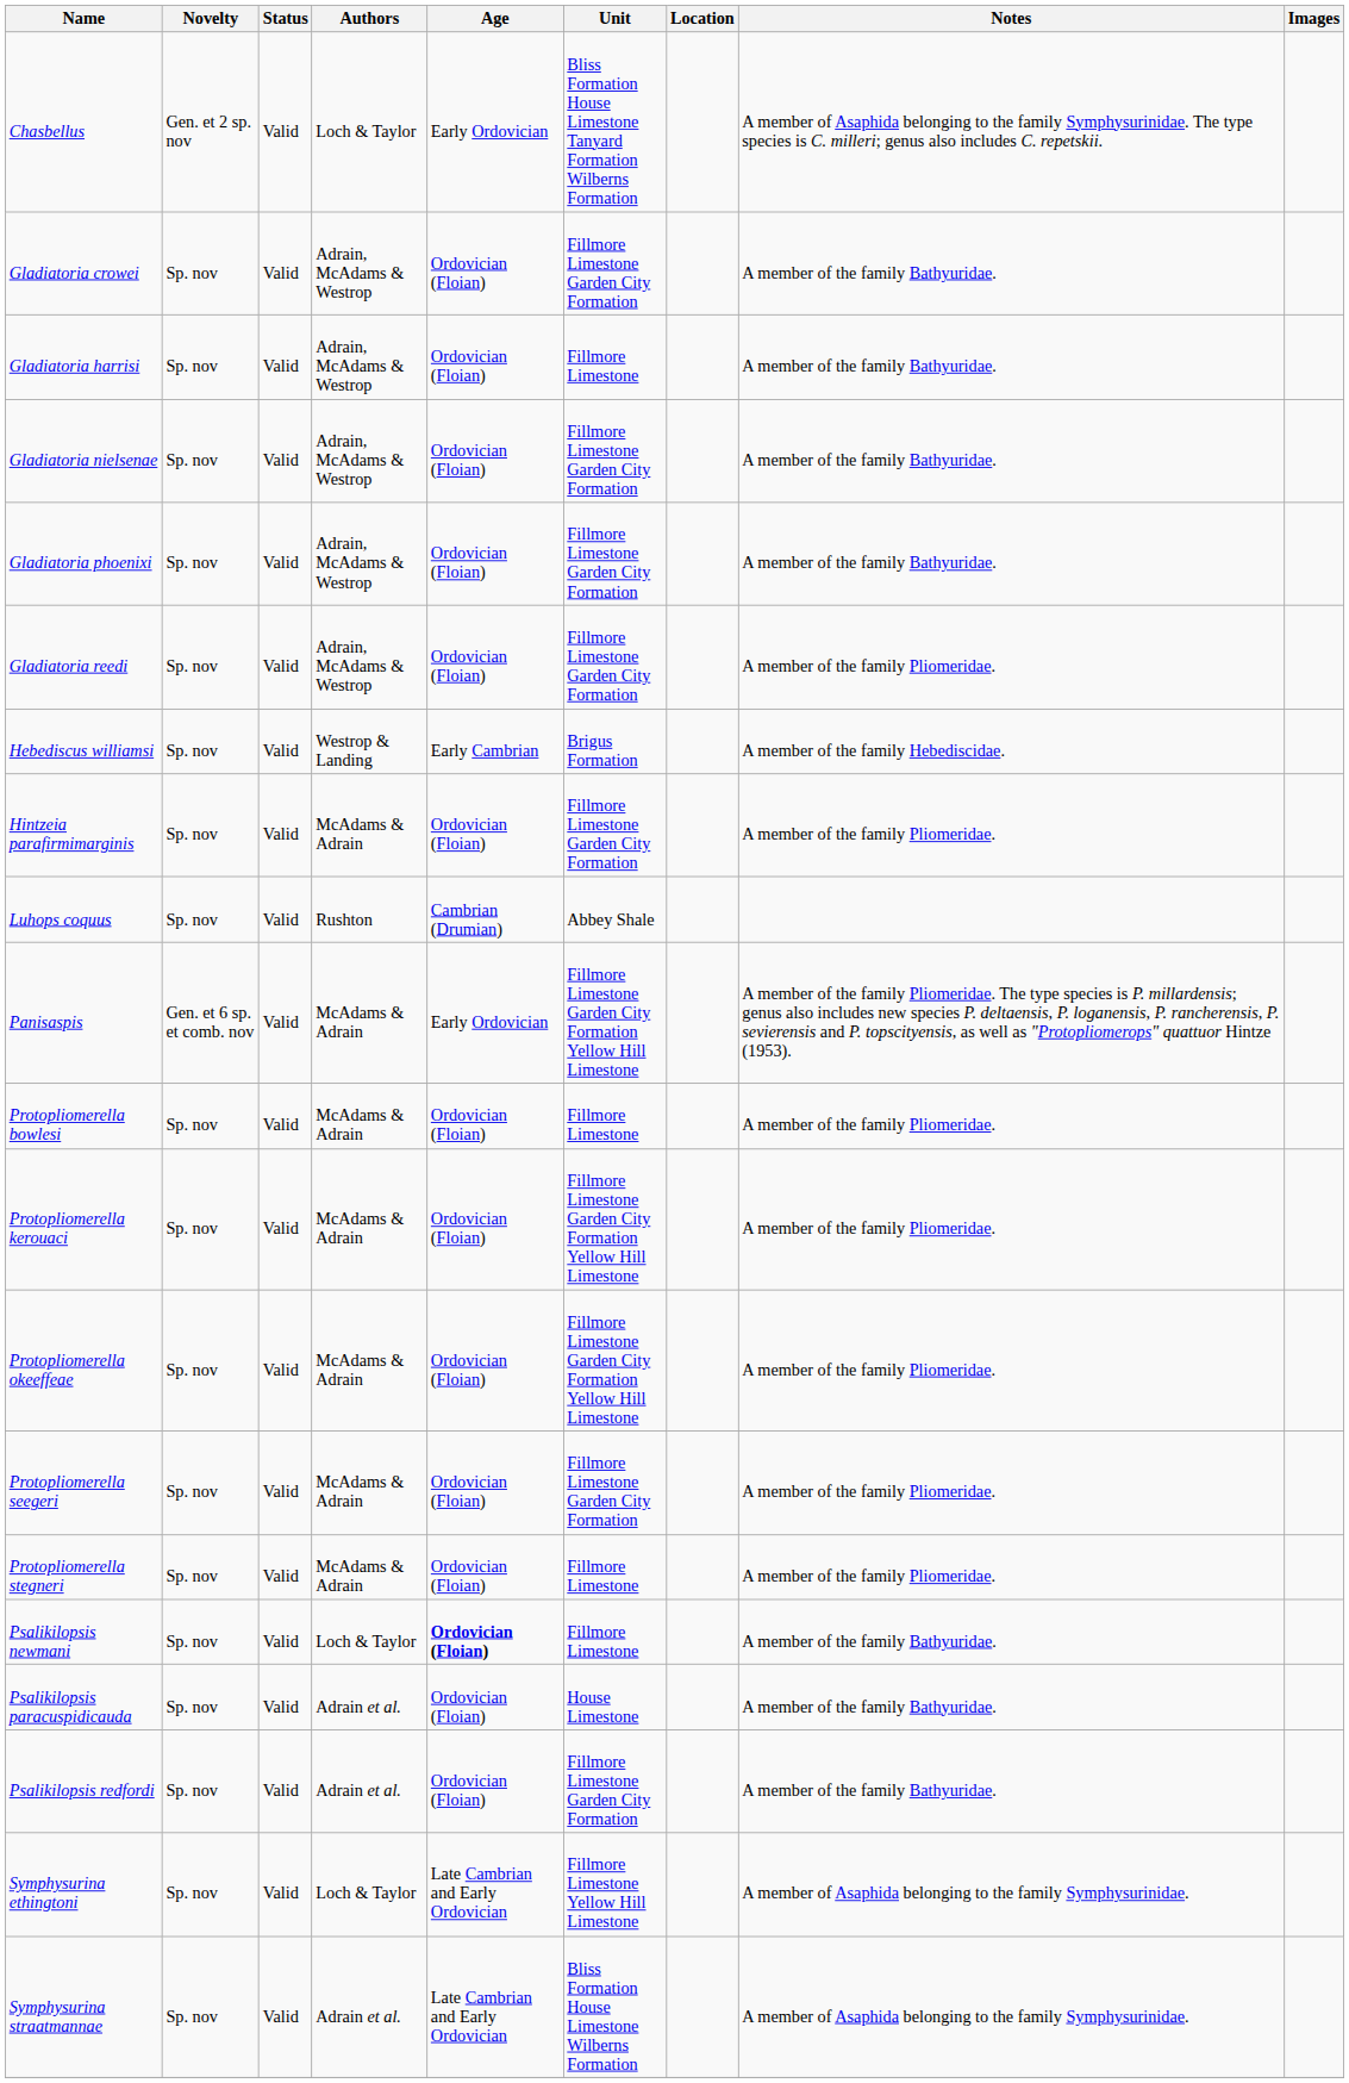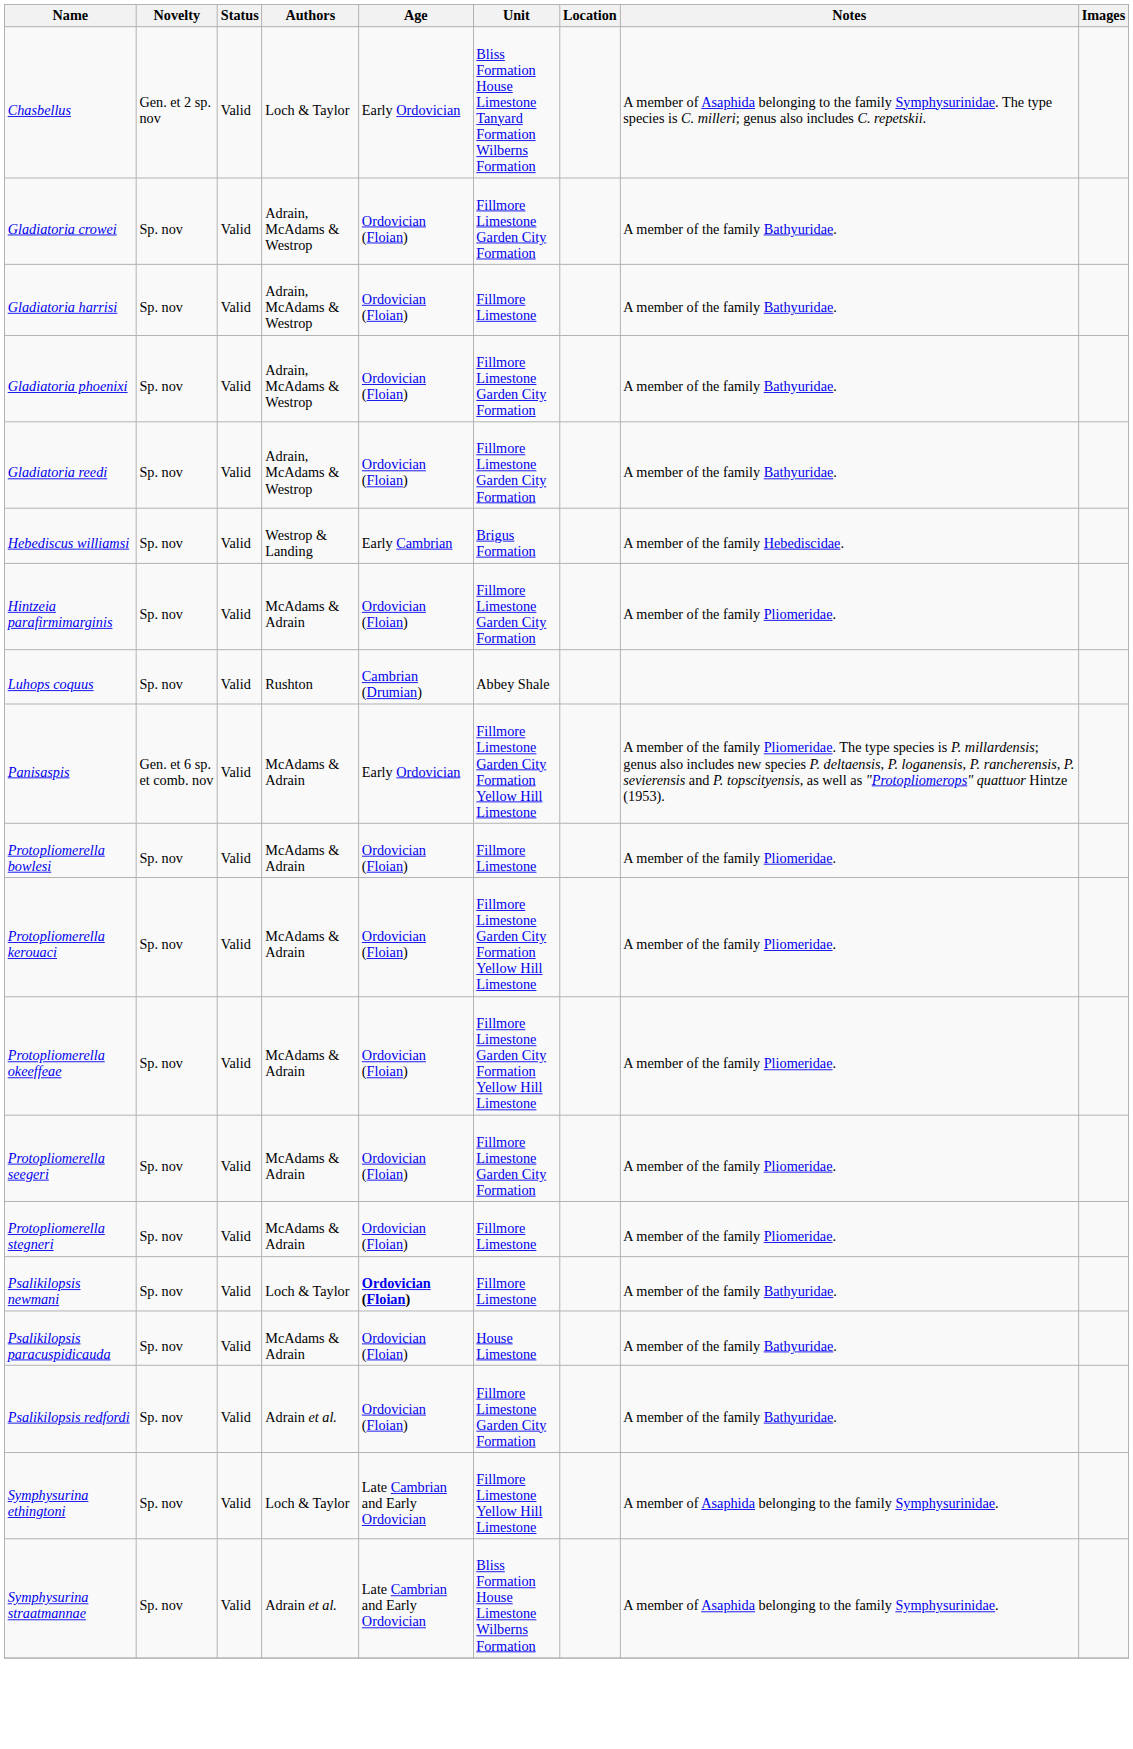- row: Gladiatoria nielsenae | Sp. nov | Valid | Adrain, McAdams & Westrop | Ordovician (Floian) | Fillmore Limestone Garden City Formation | A member of the family Bathyuridae.
Gladiatoria reedi | Notes: A member of the family Pliomeridae. -> A member of the family Bathyuridae.
Psalikilopsis paracuspidicauda | Authors: Adrain et al. -> McAdams & Adrain
